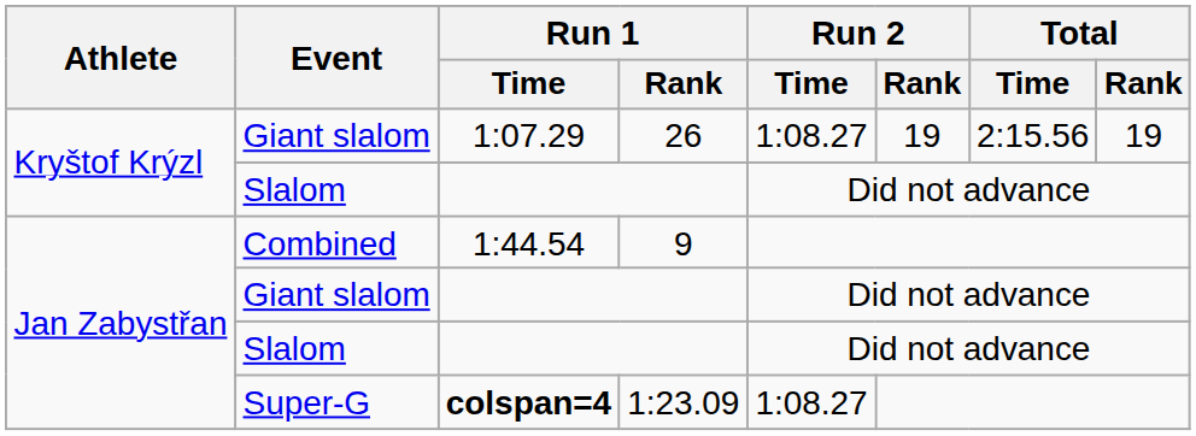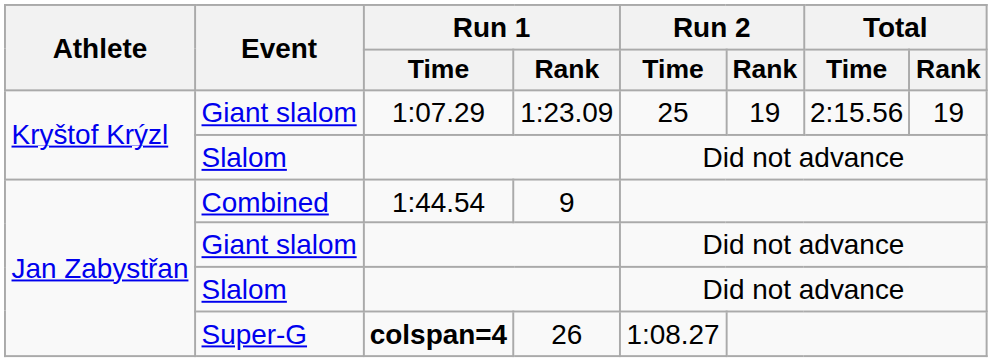Kryštof Krýzl / Giant slalom | Run 1 / Rank: 26 -> 1:23.09
Kryštof Krýzl / Giant slalom | Run 2 / Time: 1:08.27 -> 25
Super-G | Run 1 / Rank: 1:23.09 -> 26
